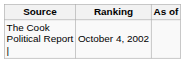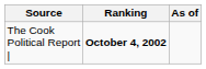row 2 | Ranking: normal -> bold
